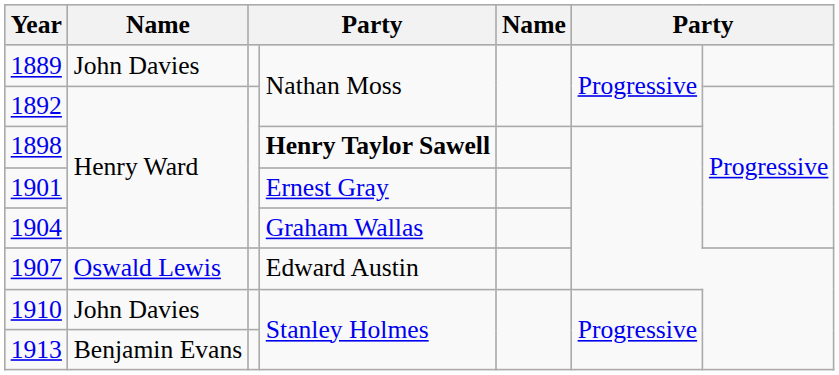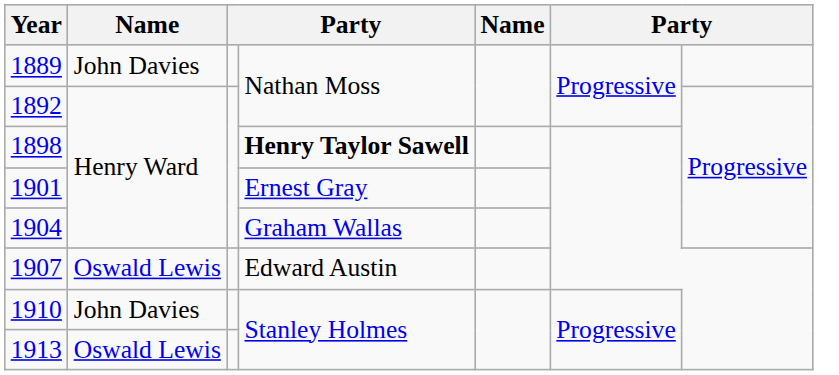1913 | column 2: Benjamin Evans -> Oswald Lewis
